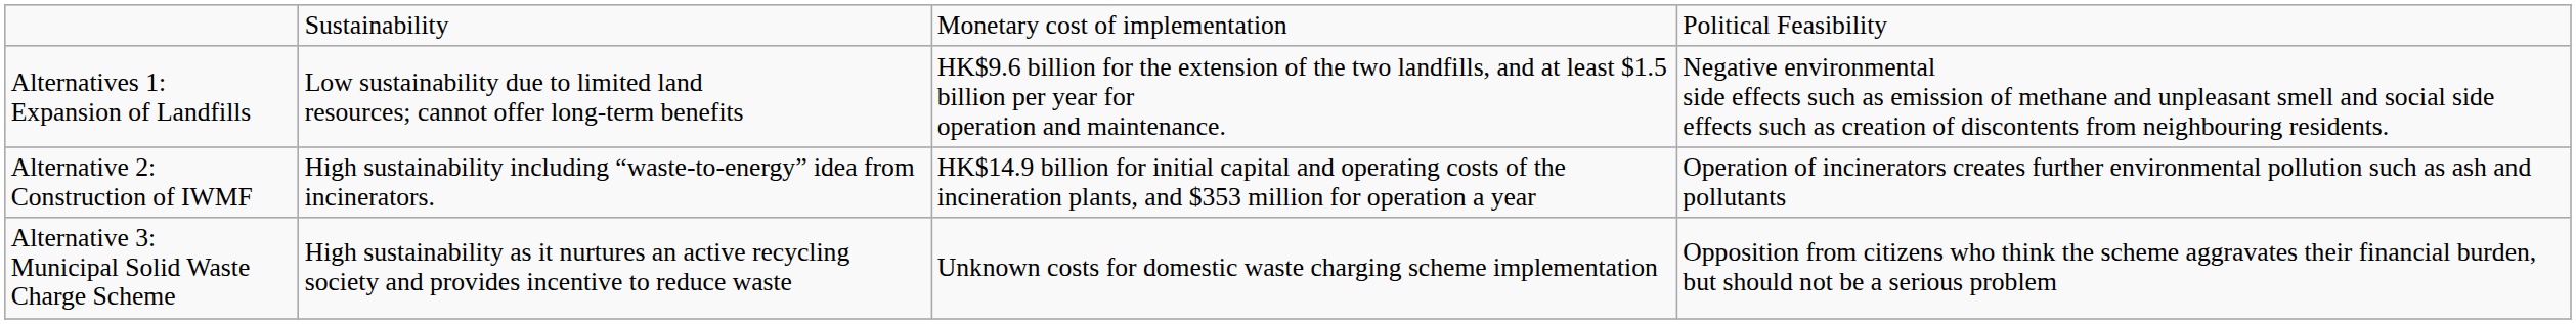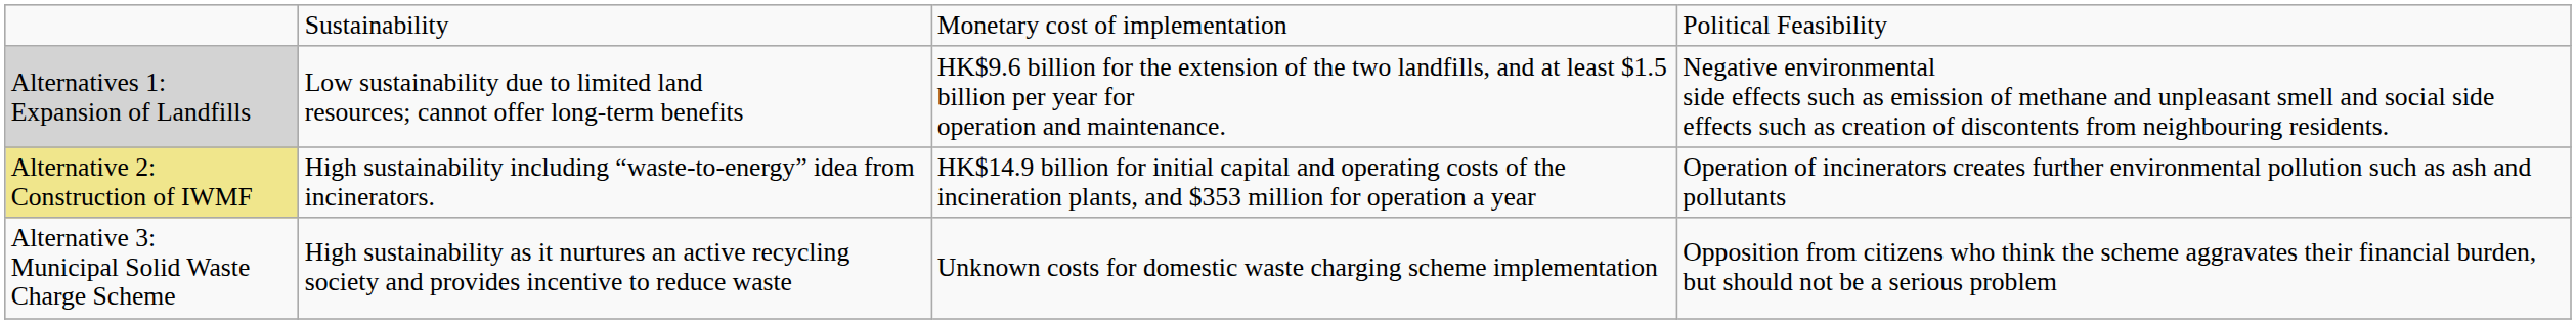Alternatives 1: Expansion of Landfills | column 1: no background -> lightgrey background
Alternative 2: Construction of IWMF | column 1: no background -> khaki background
